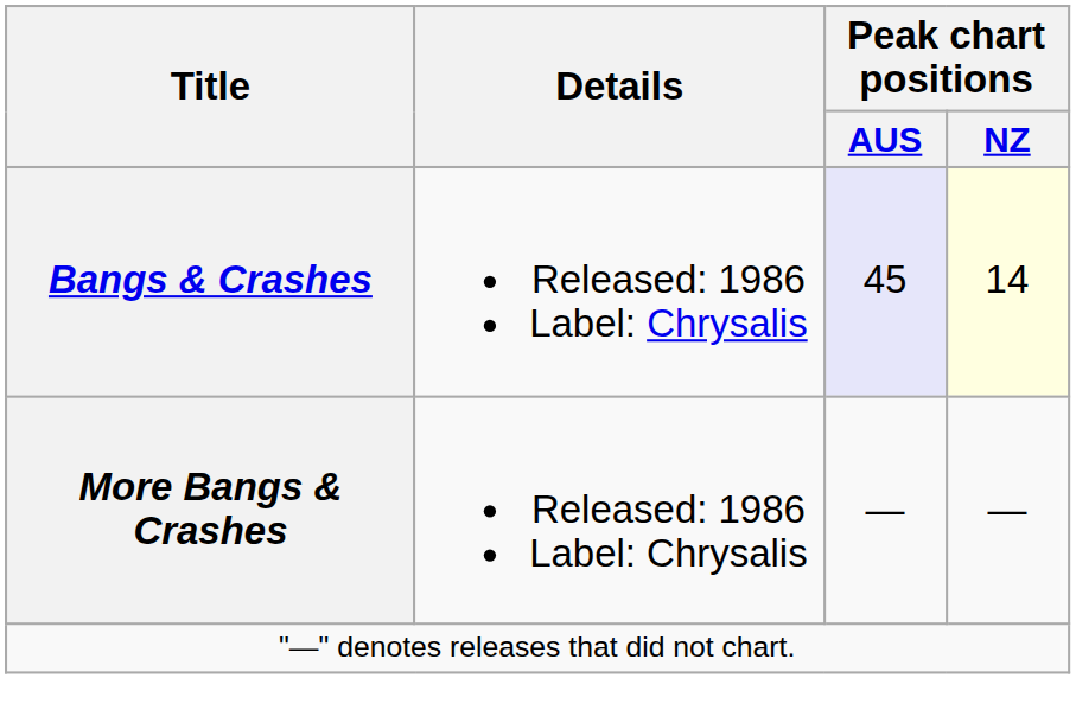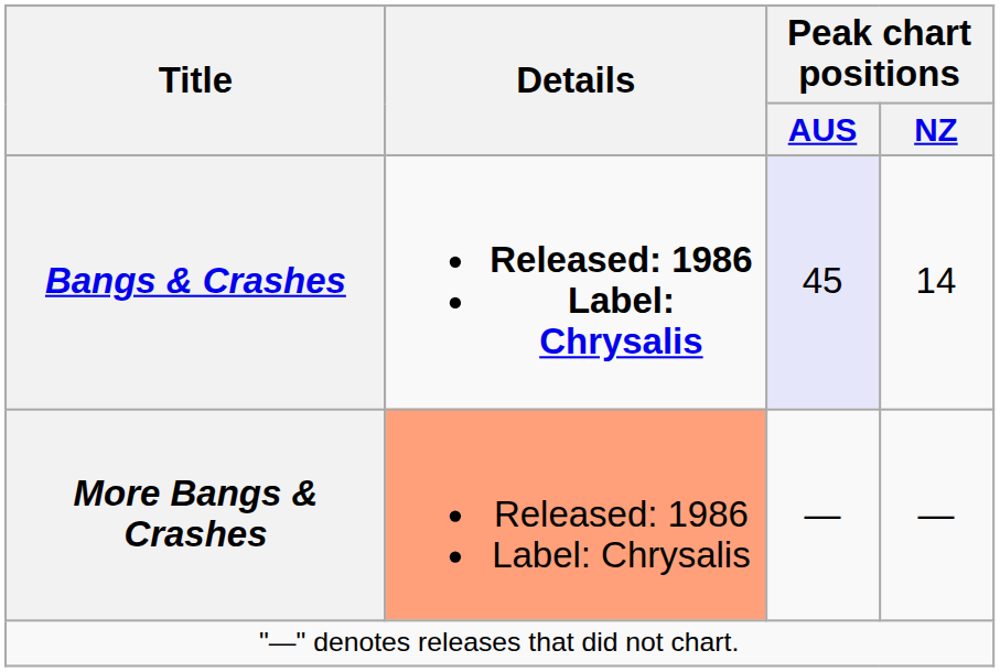Bangs & Crashes | Details: normal -> bold
Bangs & Crashes | Peak chart positions / NZ: lightyellow background -> no background
More Bangs & Crashes | Details: no background -> lightsalmon background
